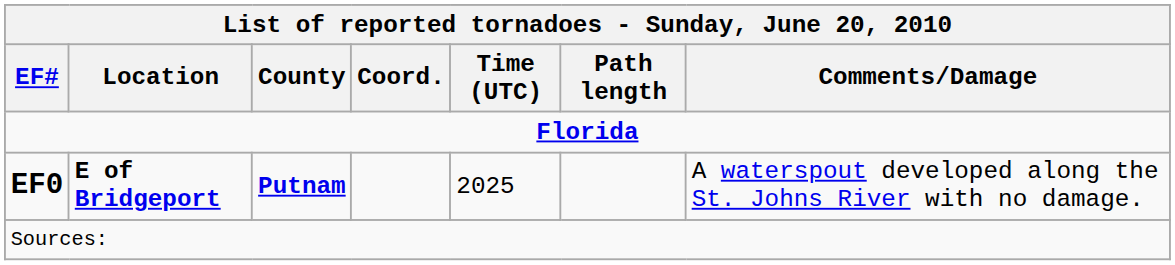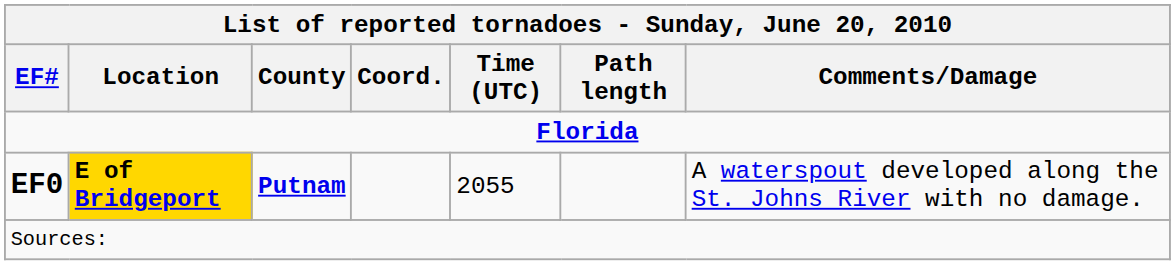EF0 | Location: no background -> gold background
EF0 | Time (UTC): 2025 -> 2055
